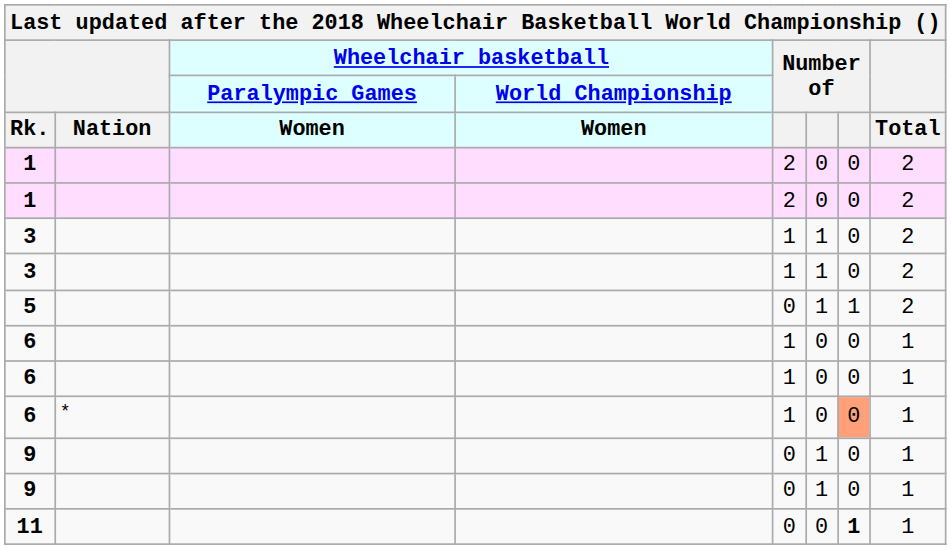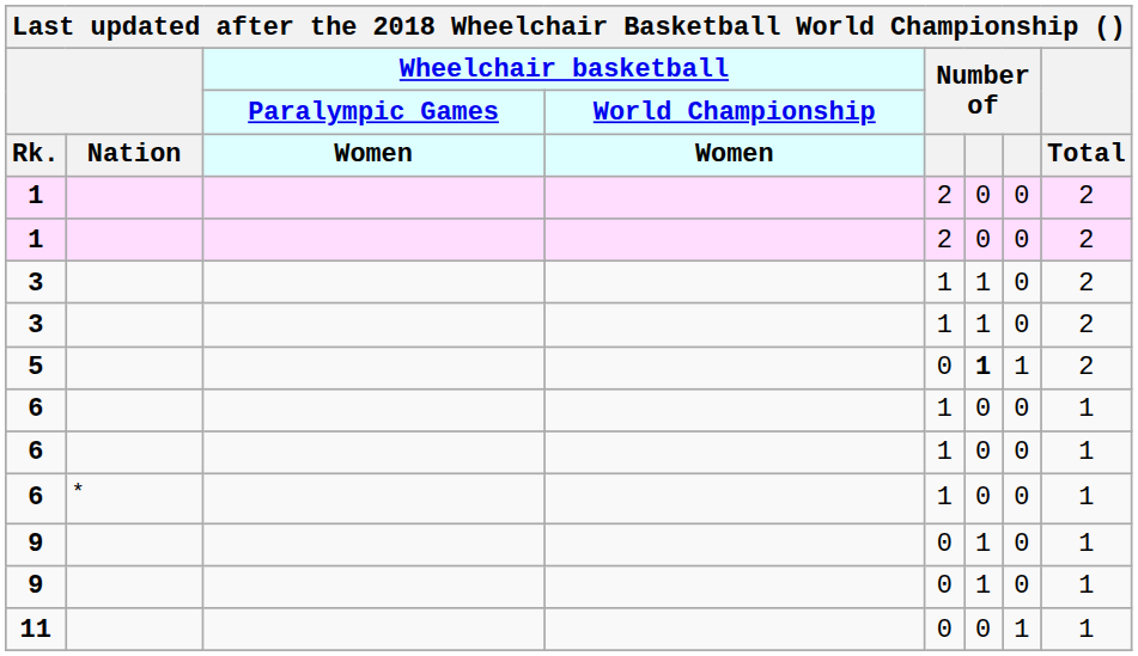5 | column 6: normal -> bold
6 / * | column 7: lightsalmon background -> no background
11 | column 7: bold -> normal
